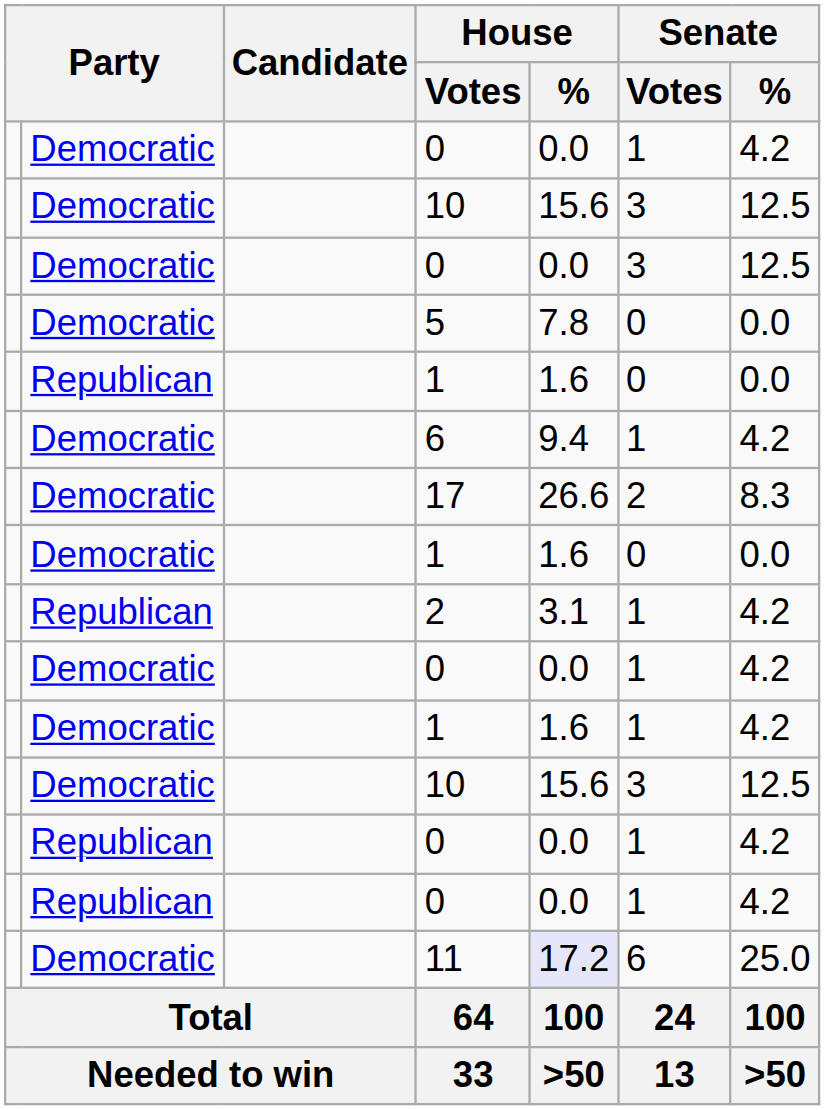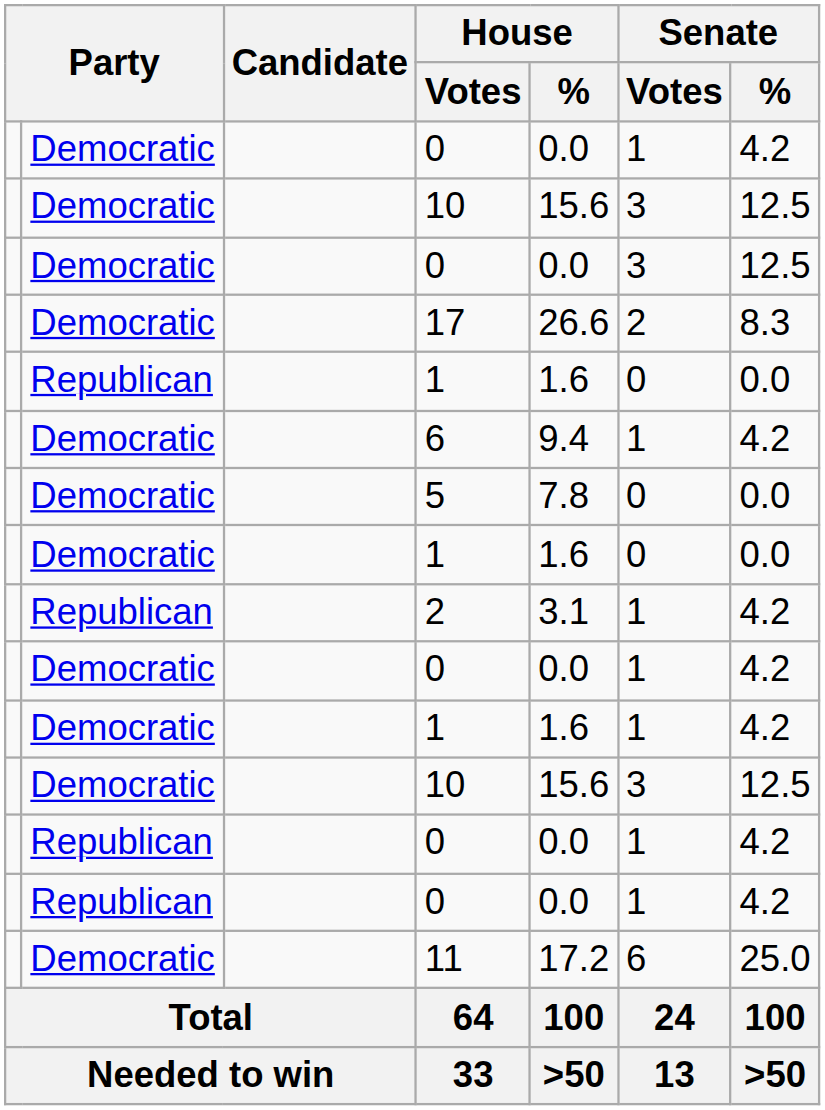rows swapped: 17 <-> 5
11 | House / %: lavender background -> no background
